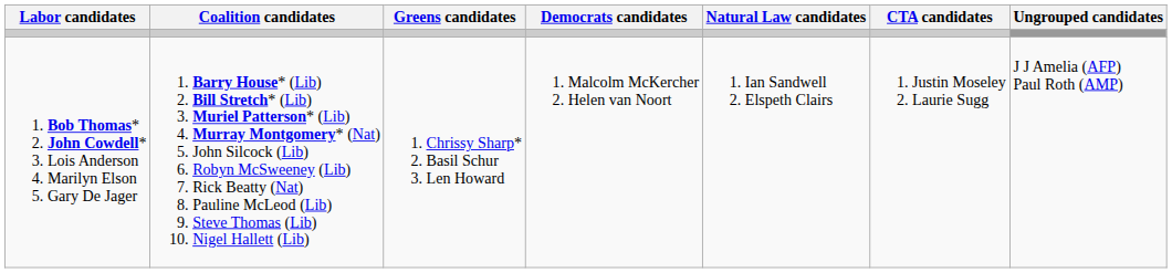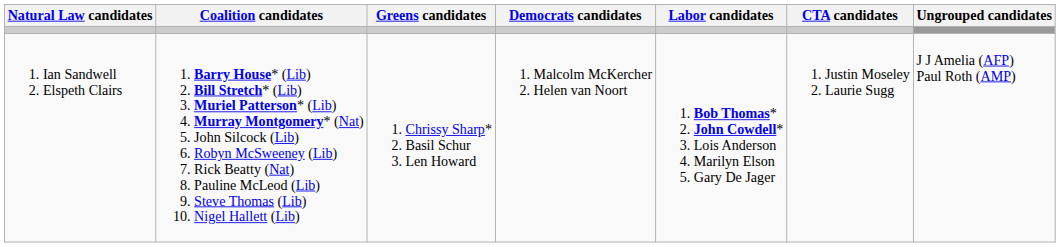columns swapped: Labor candidates <-> Natural Law candidates
